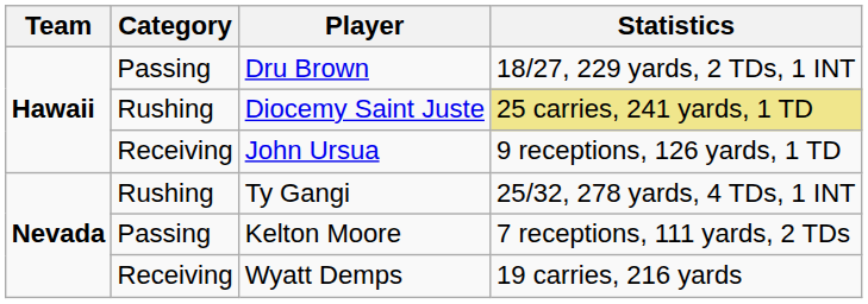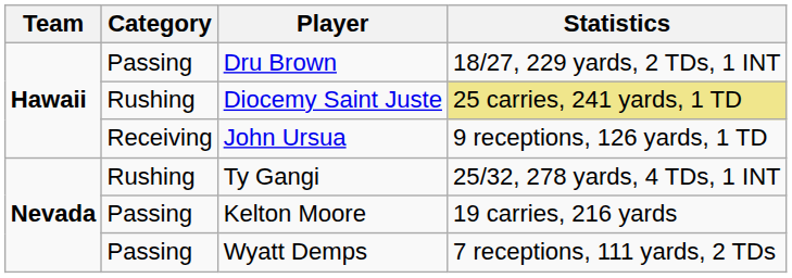Kelton Moore | Statistics: 7 receptions, 111 yards, 2 TDs -> 19 carries, 216 yards
Wyatt Demps | Category: Receiving -> Passing
Wyatt Demps | Statistics: 19 carries, 216 yards -> 7 receptions, 111 yards, 2 TDs
